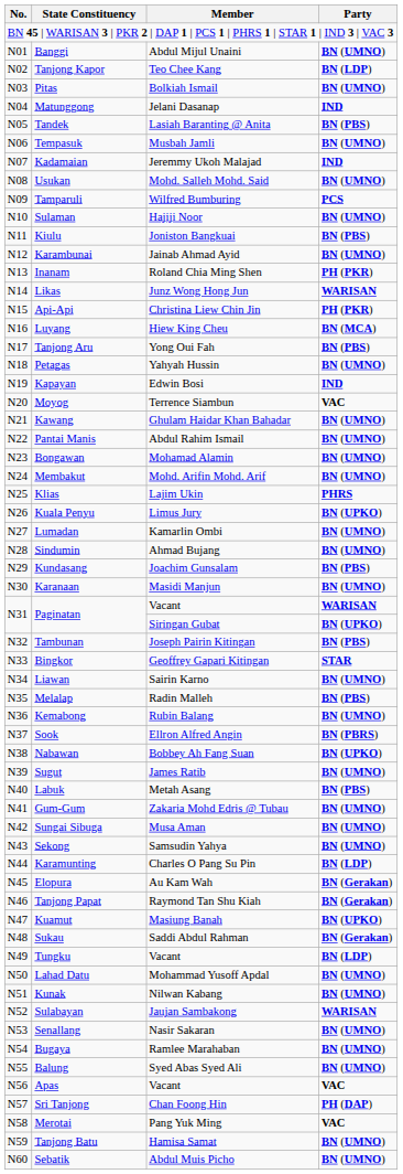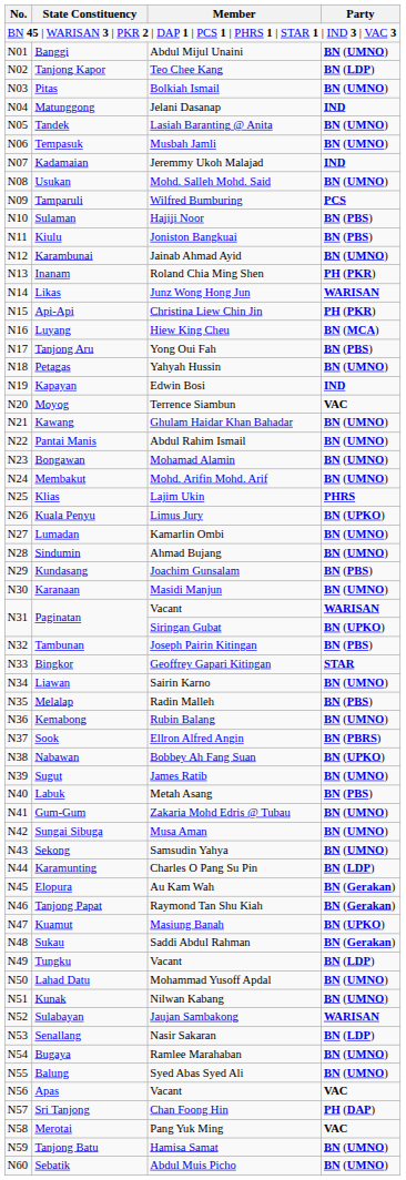Tandek | Party: BN (PBS) -> BN (UMNO)
Sulaman | Party: BN (UMNO) -> BN (PBS)
Senallang | Party: BN (UMNO) -> BN (LDP)
